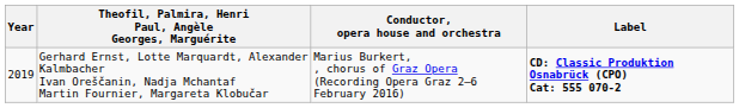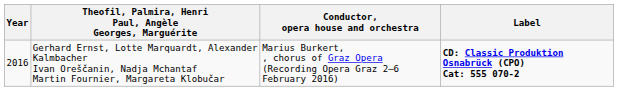row 2 | Year: 2019 -> 2016
